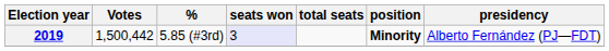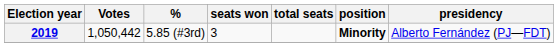2019 | Votes: 1,500,442 -> 1,050,442
2019 | seats won: lavender background -> no background
